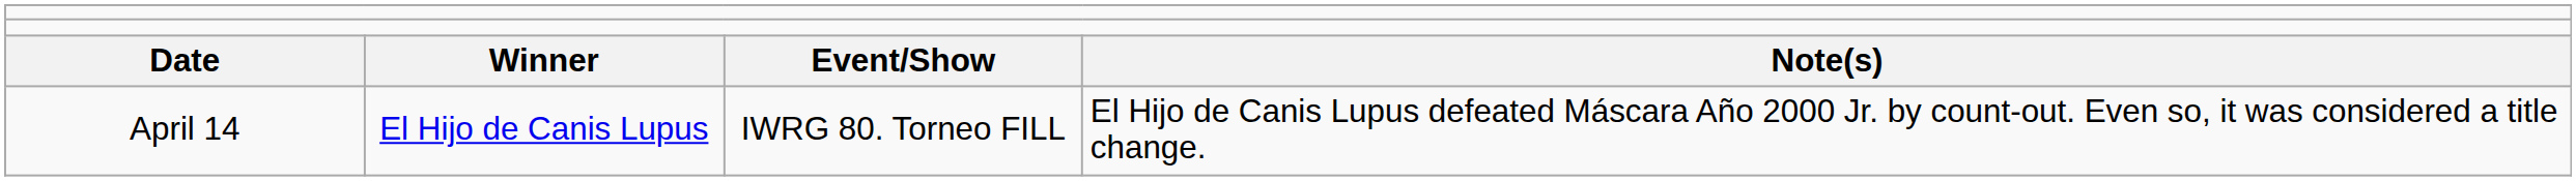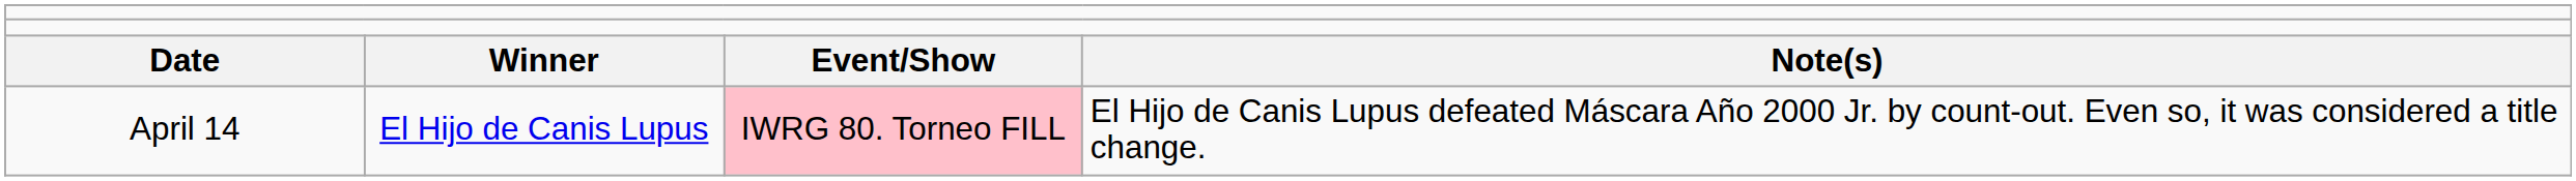April 14 | column 3: no background -> pink background
